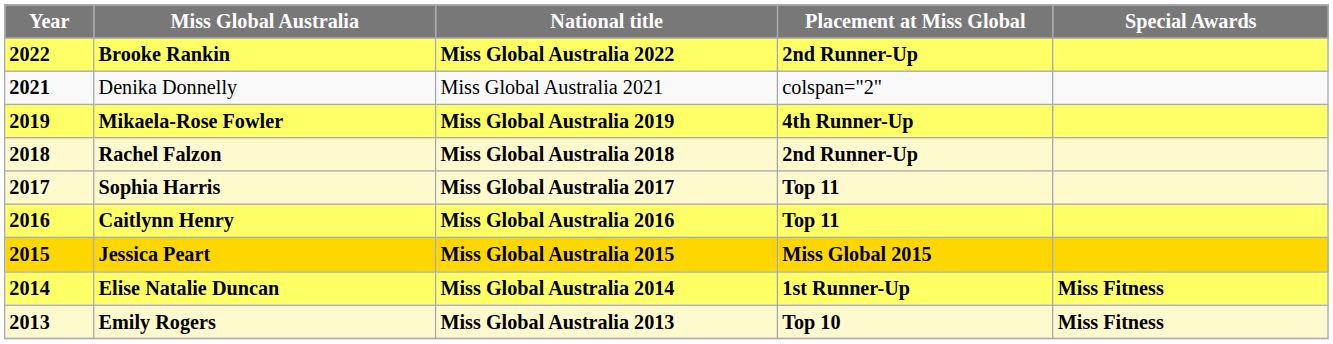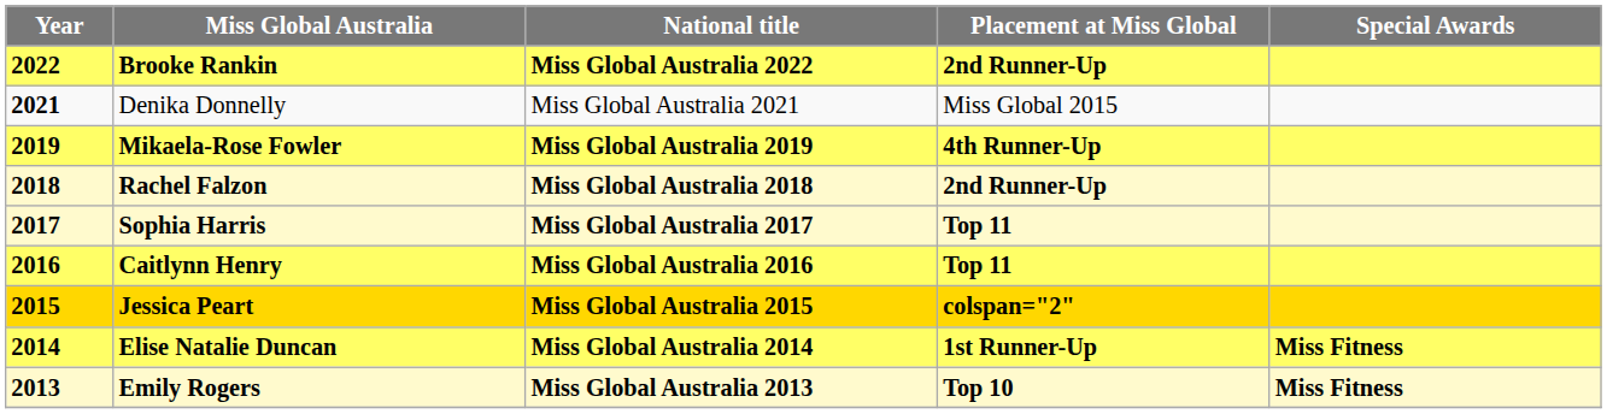Denika Donnelly | Placement at Miss Global: colspan="2" -> Miss Global 2015
Jessica Peart | Placement at Miss Global: Miss Global 2015 -> colspan="2"
